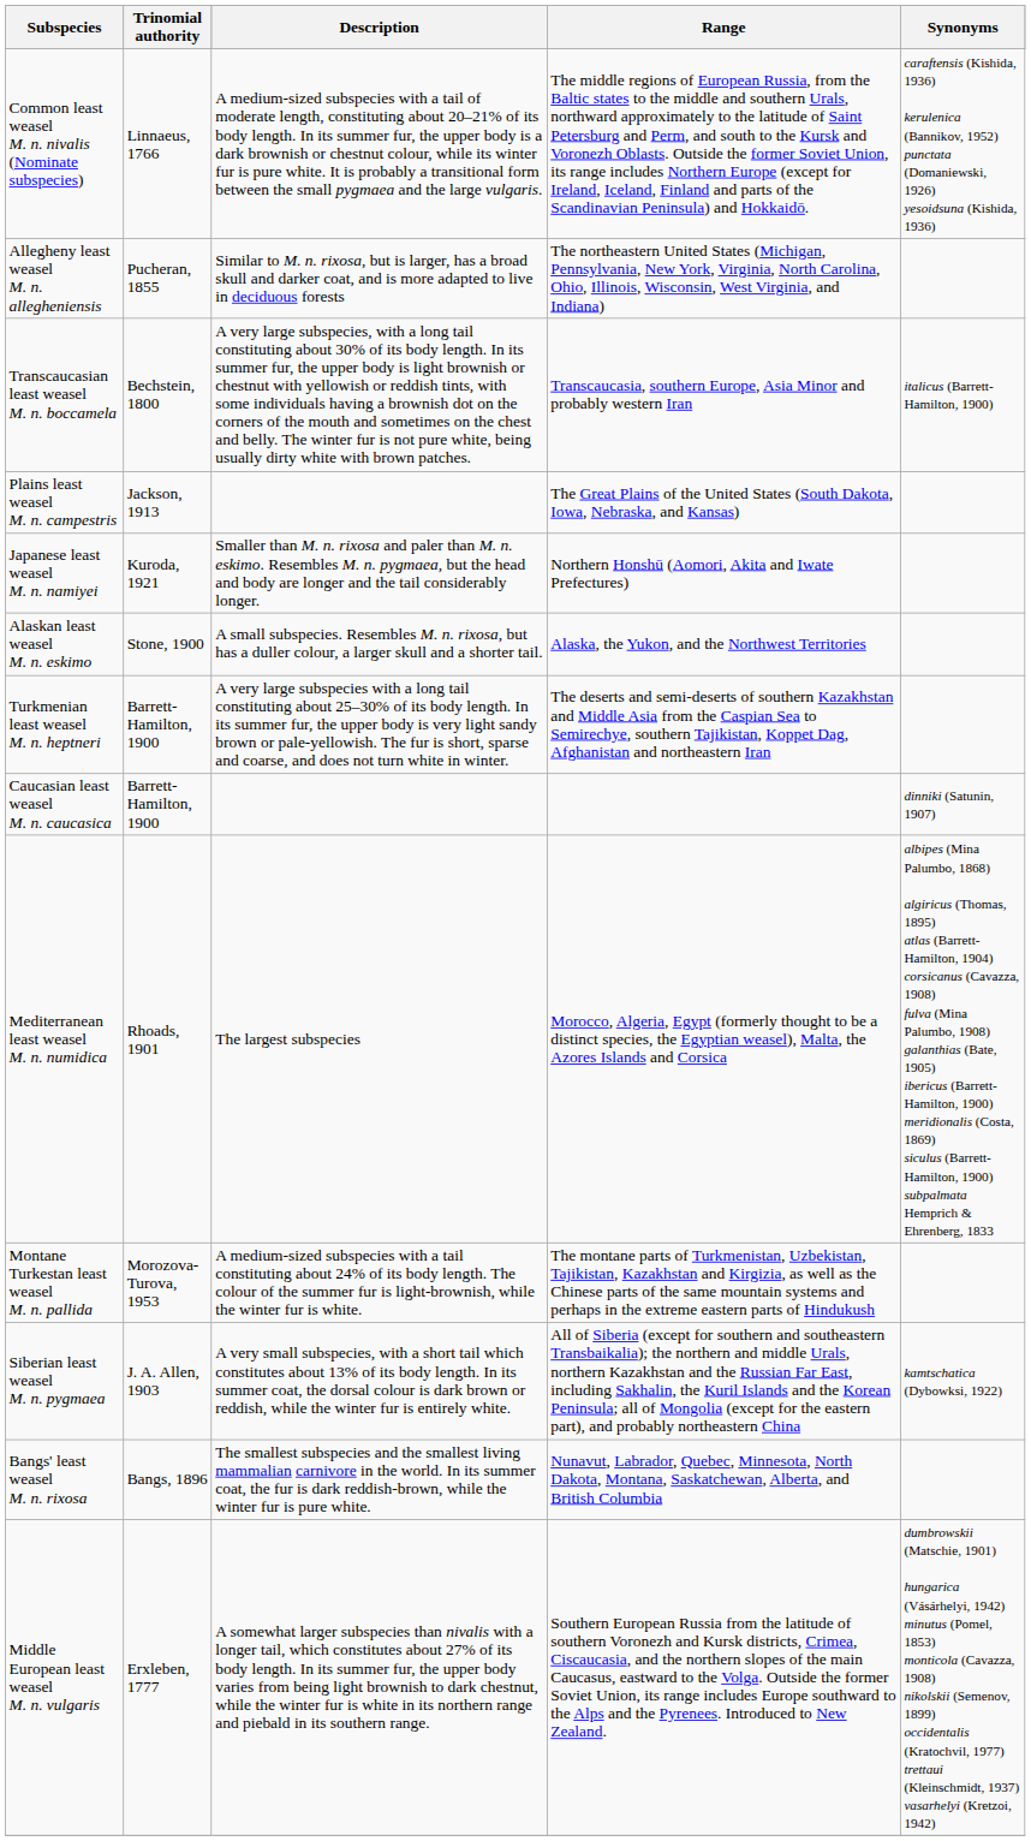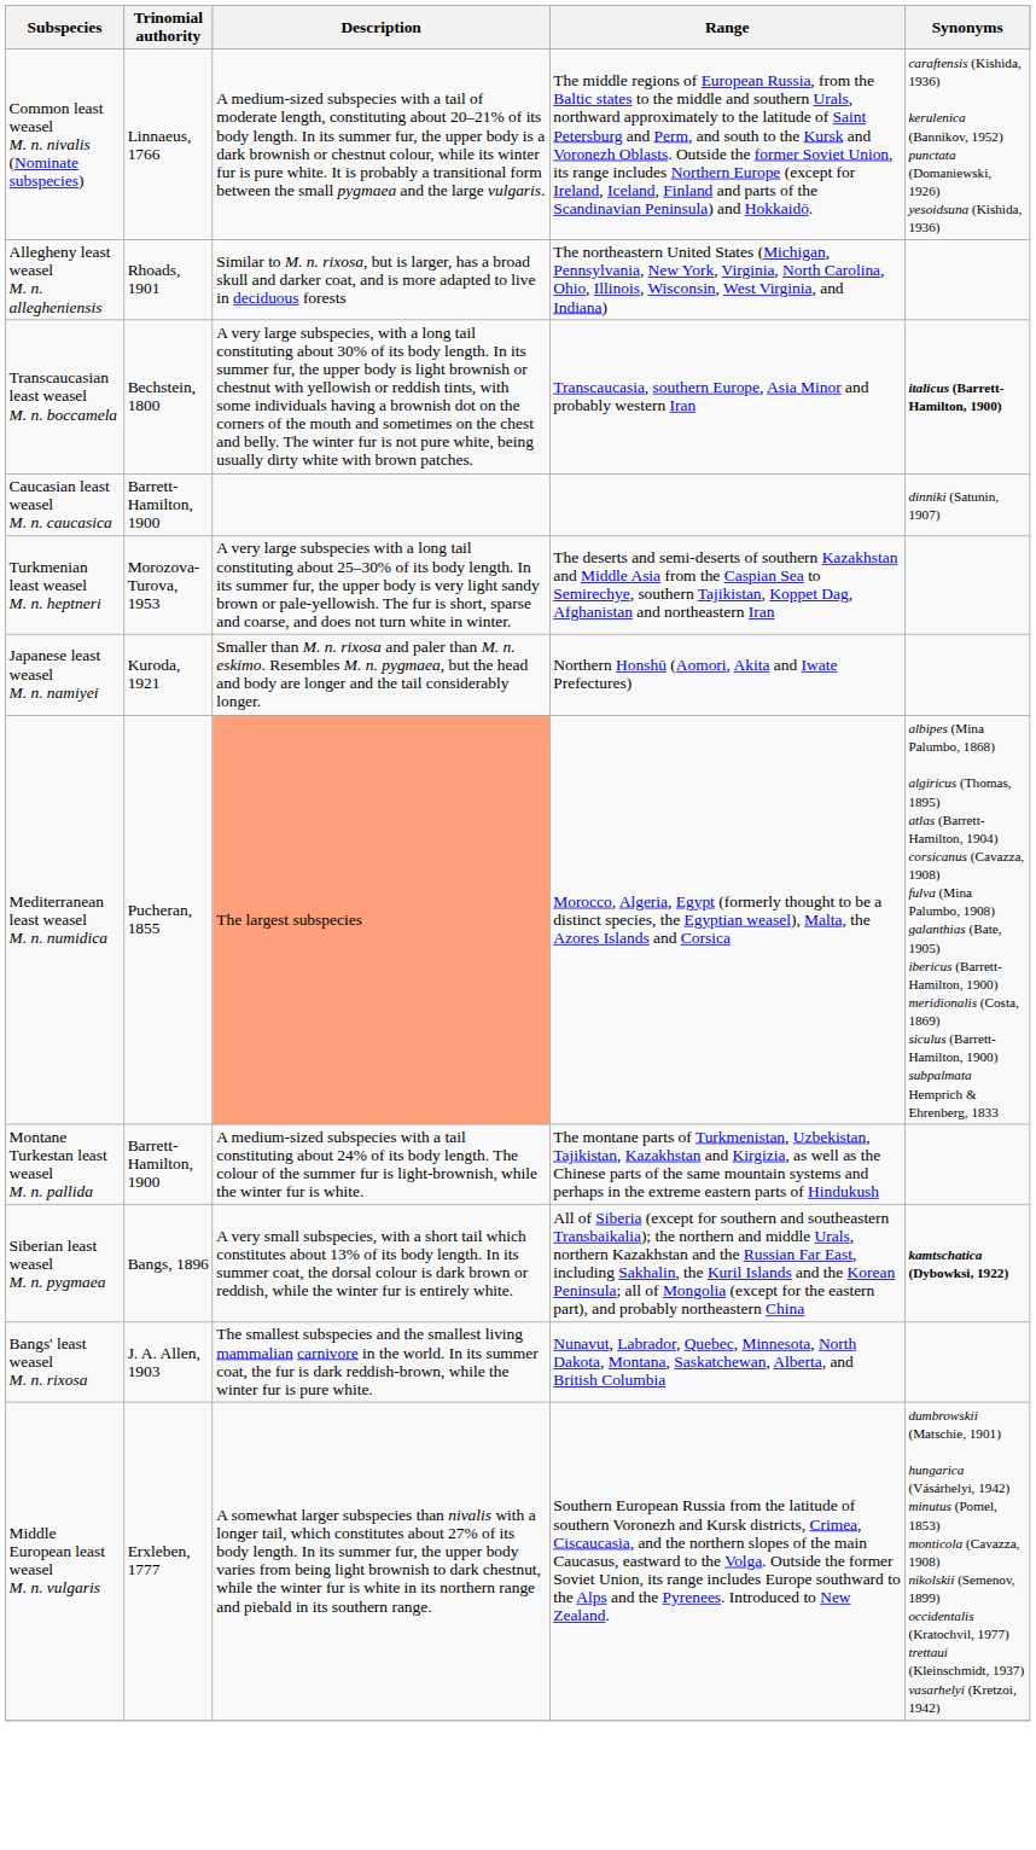Allegheny least weasel M. n. allegheniensis | Trinomial authority: Pucheran, 1855 -> Rhoads, 1901
Transcaucasian least weasel M. n. boccamela | Synonyms: normal -> bold
- row: Plains least weasel M. n. campestris | Jackson, 1913 | The Great Plains of the United States (South Dakota, Iowa, Nebraska, and Kansas)
rows swapped: Caucasian least weasel M. n. caucasica <-> Japanese least weasel M. n. namiyei
- row: Alaskan least weasel M. n. eskimo | Stone, 1900 | A small subspecies. Resembles M. n. rixosa, but has a duller colour, a larger skull and a shorter tail. | Alaska, the Yukon, and the Northwest Territories
Turkmenian least weasel M. n. heptneri | Trinomial authority: Barrett-Hamilton, 1900 -> Morozova-Turova, 1953
Mediterranean least weasel M. n. numidica | Trinomial authority: Rhoads, 1901 -> Pucheran, 1855
Mediterranean least weasel M. n. numidica | Description: no background -> lightsalmon background
Montane Turkestan least weasel M. n. pallida | Trinomial authority: Morozova-Turova, 1953 -> Barrett-Hamilton, 1900
Siberian least weasel M. n. pygmaea | Trinomial authority: J. A. Allen, 1903 -> Bangs, 1896
Siberian least weasel M. n. pygmaea | Synonyms: normal -> bold
Bangs' least weasel M. n. rixosa | Trinomial authority: Bangs, 1896 -> J. A. Allen, 1903
